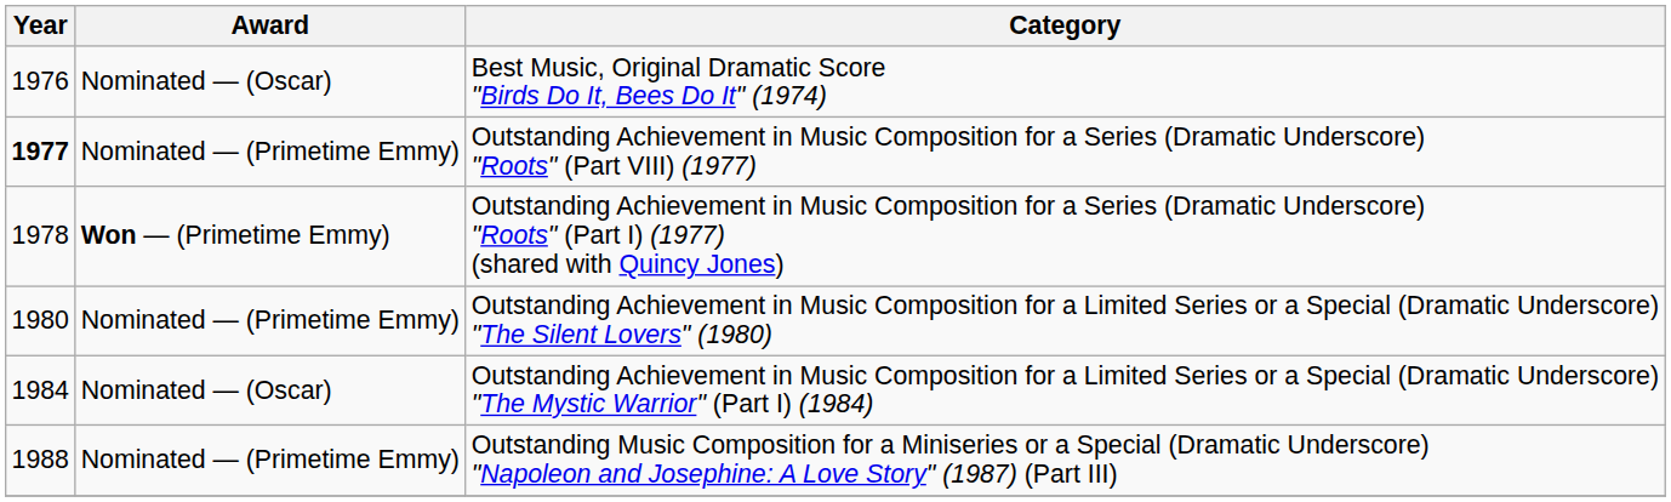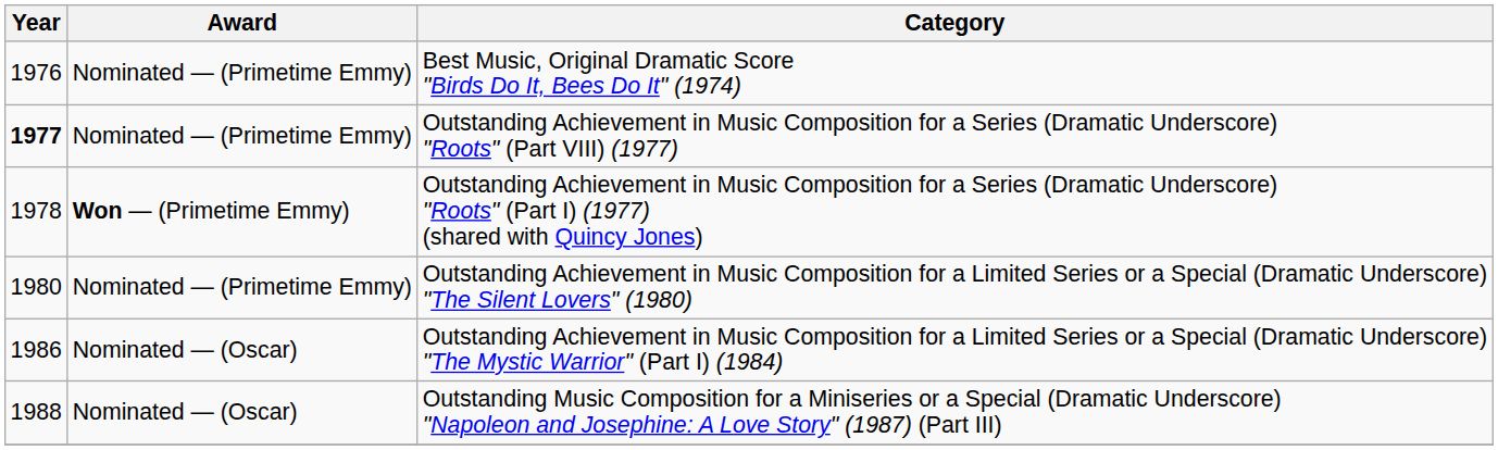row 2 | Award: Nominated — (Oscar) -> Nominated — (Primetime Emmy)
row 6 | Year: 1984 -> 1986
row 7 | Award: Nominated — (Primetime Emmy) -> Nominated — (Oscar)
